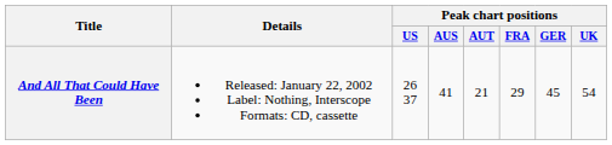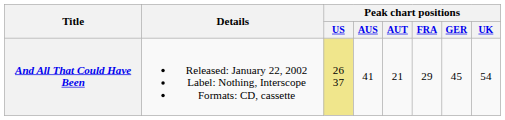row 3 | Peak chart positions / US: no background -> khaki background
